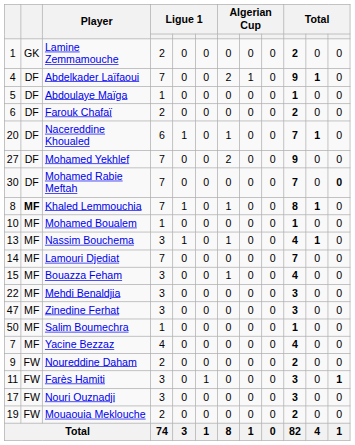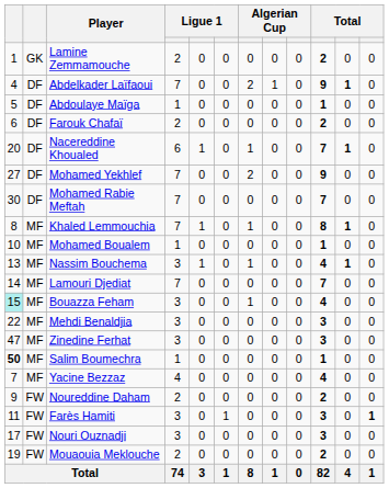Mohamed Rabie Meftah | column 12: bold -> normal
Khaled Lemmouchia | column 2: bold -> normal
Bouazza Feham | column 1: no background -> paleturquoise background
Salim Boumechra | column 1: normal -> bold
